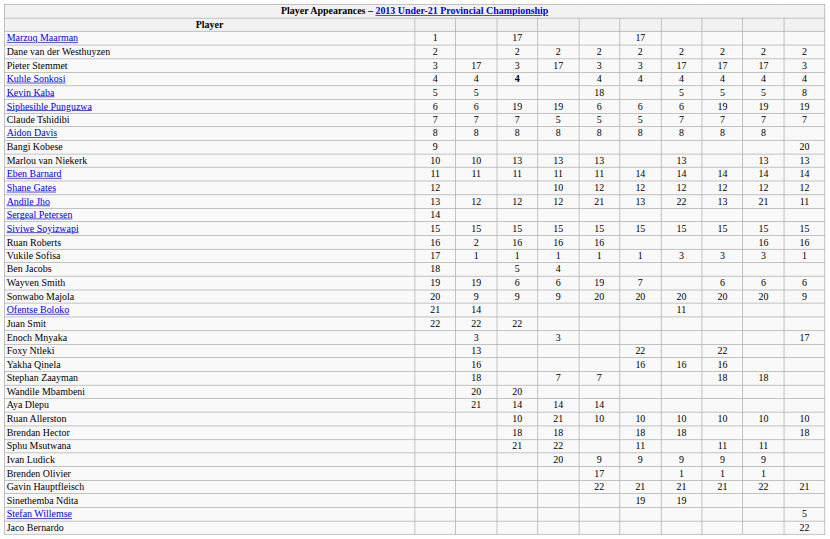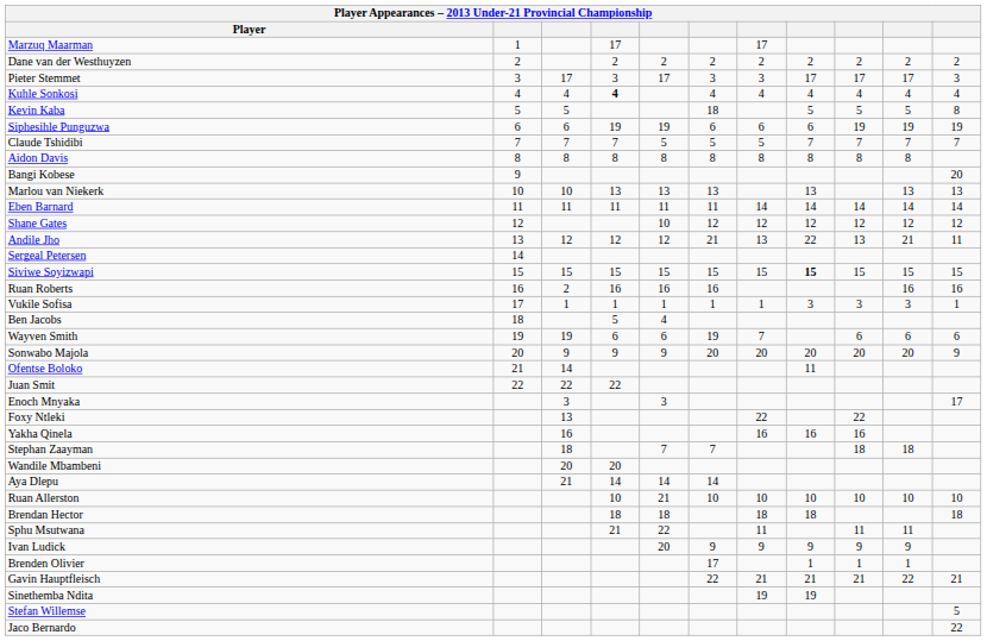Siviwe Soyizwapi | column 8: normal -> bold
